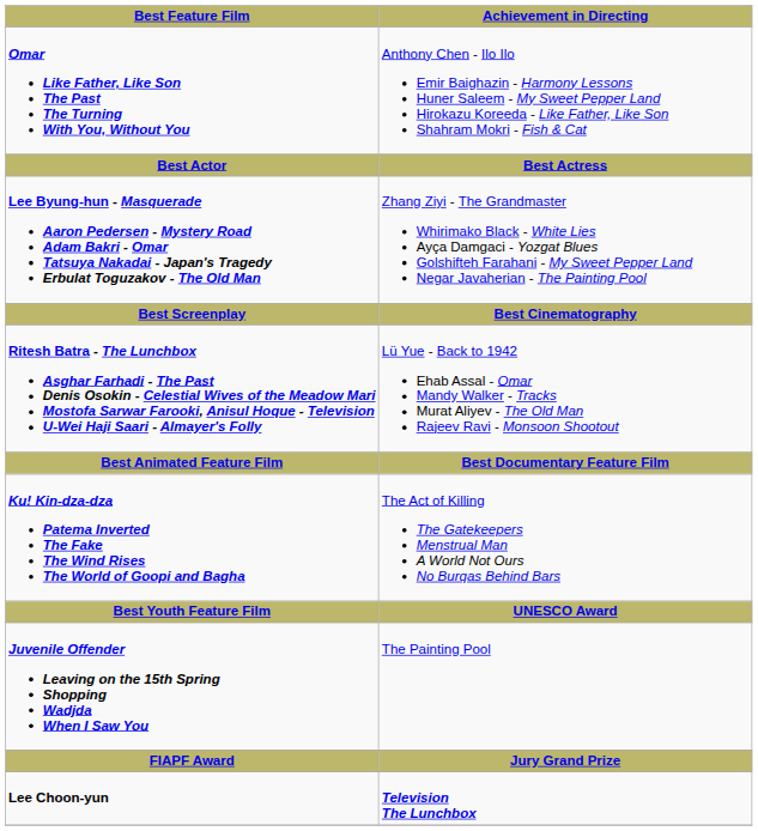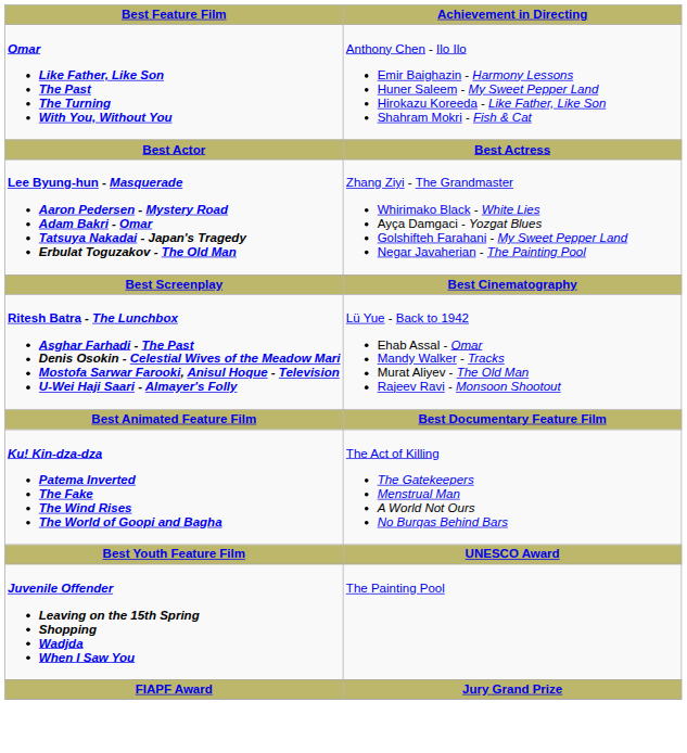- row: Lee Choon-yun | Television The Lunchbox
